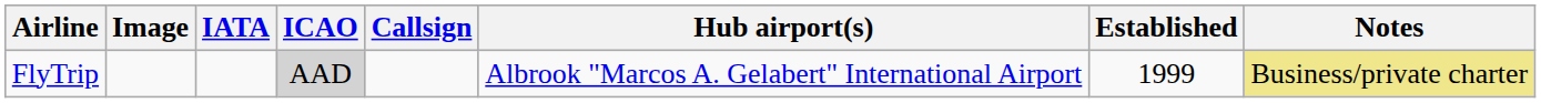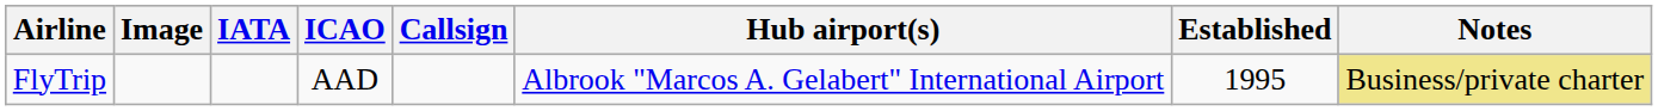FlyTrip | ICAO: lightgrey background -> no background
FlyTrip | Established: 1999 -> 1995
